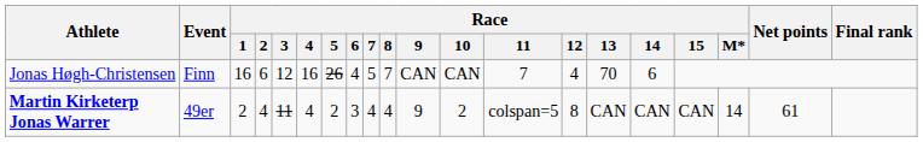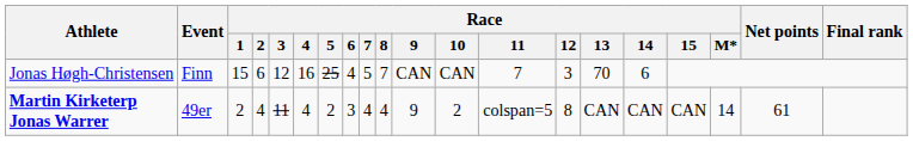Jonas Høgh-Christensen | Race / 1: 16 -> 15
Jonas Høgh-Christensen | Race / 5: 26 -> 25
Jonas Høgh-Christensen | Race / 12: 4 -> 3
